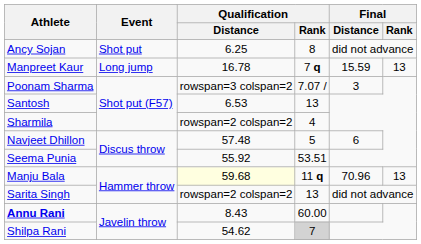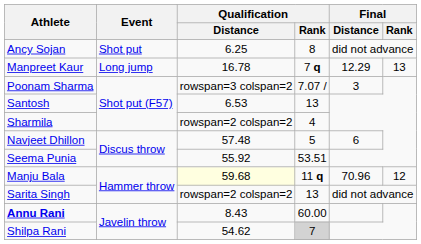Manpreet Kaur | Final / Distance: 15.59 -> 12.29
Manju Bala | Final / Rank: 13 -> 12
